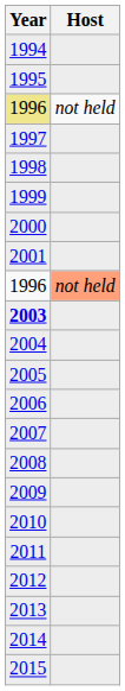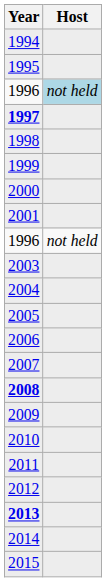row 4 | Year: khaki background -> no background
row 4 | Host: no background -> lightblue background
row 5 | Year: normal -> bold
row 10 | Host: lightsalmon background -> no background
row 11 | Year: bold -> normal
row 16 | Year: normal -> bold
row 21 | Year: normal -> bold
